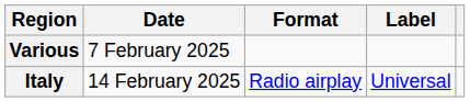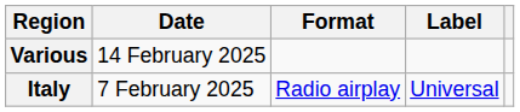Various | Date: 7 February 2025 -> 14 February 2025
Italy | Date: 14 February 2025 -> 7 February 2025
